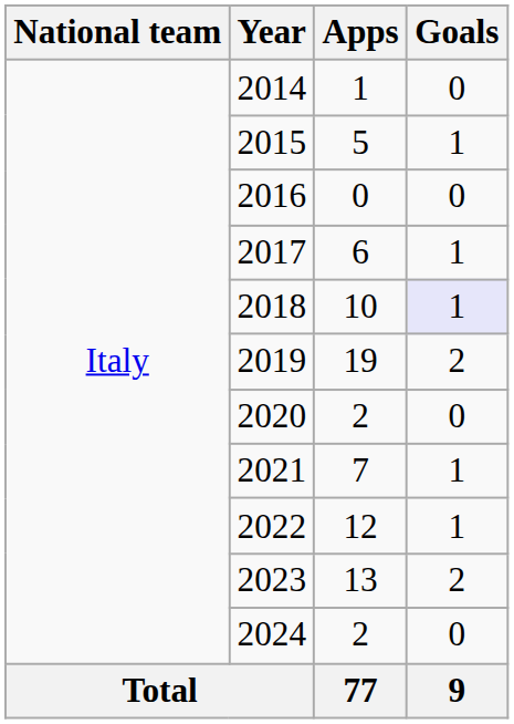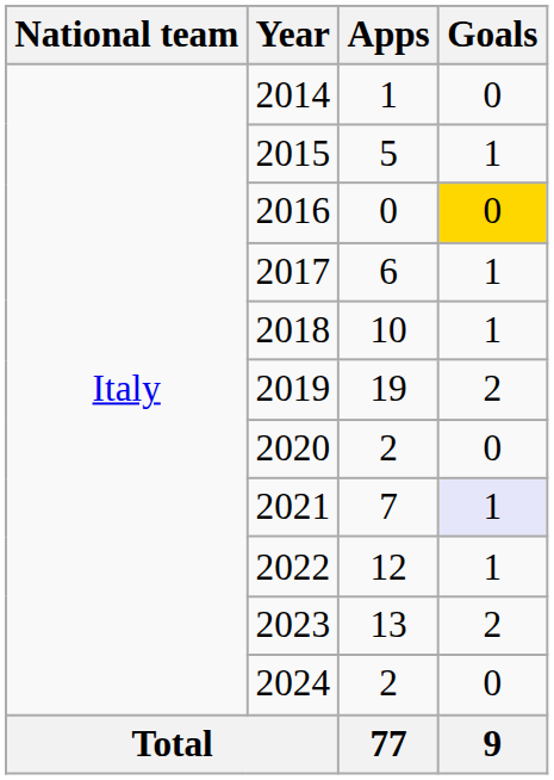2016 | Goals: no background -> gold background
2018 | Goals: lavender background -> no background
2021 | Goals: no background -> lavender background
